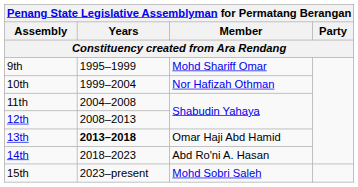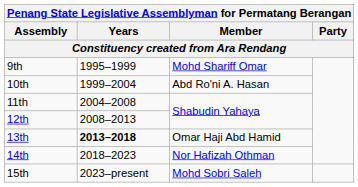10th | Member: Nor Hafizah Othman -> Abd Ro'ni A. Hasan
14th | Member: Abd Ro'ni A. Hasan -> Nor Hafizah Othman
